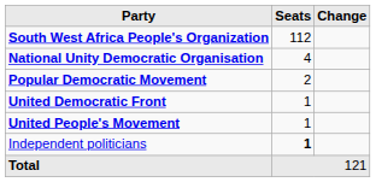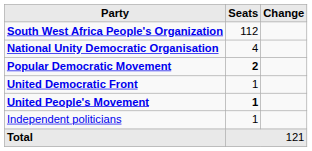Popular Democratic Movement | Seats: normal -> bold
United People's Movement | Seats: normal -> bold
Independent politicians | Seats: bold -> normal
